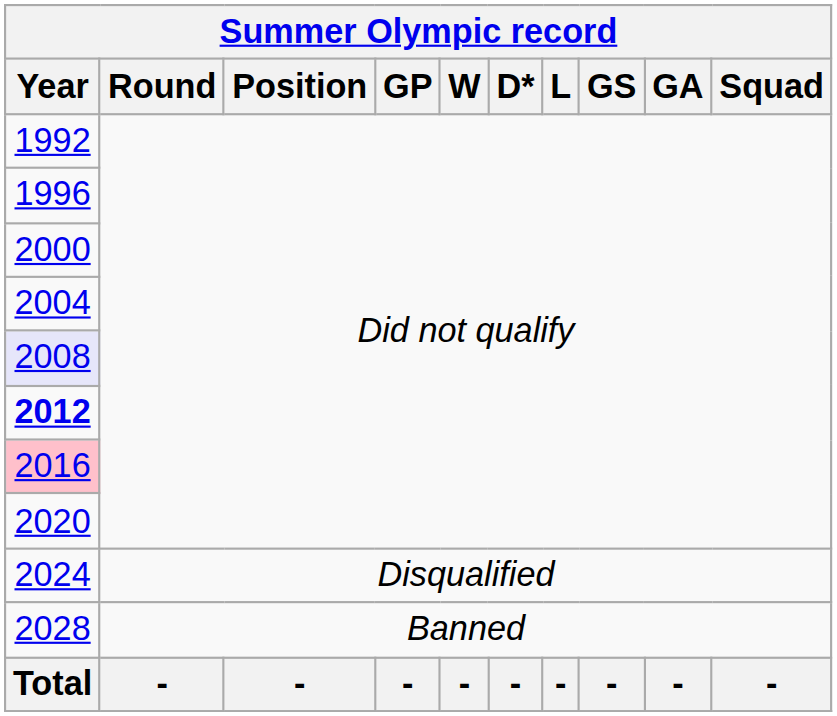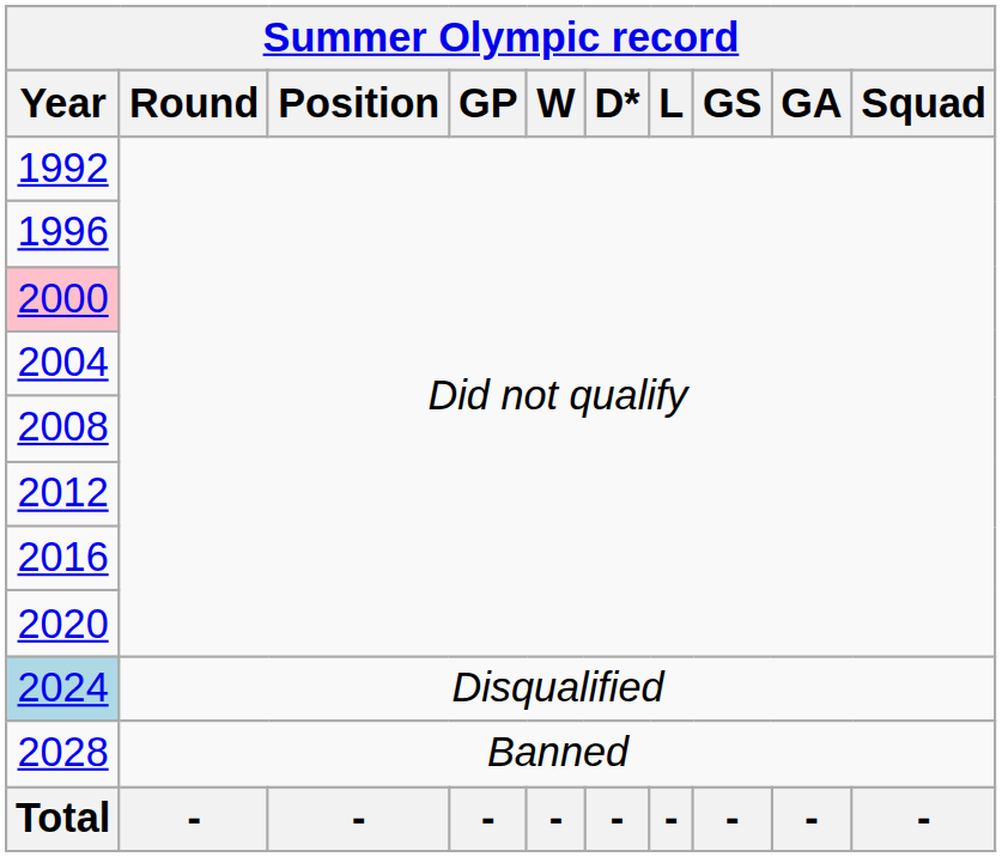2000 | Summer Olympic record / Year: no background -> pink background
2008 | Summer Olympic record / Year: lavender background -> no background
2012 | Summer Olympic record / Year: bold -> normal
2016 | Summer Olympic record / Year: pink background -> no background
2024 | Summer Olympic record / Year: no background -> lightblue background
